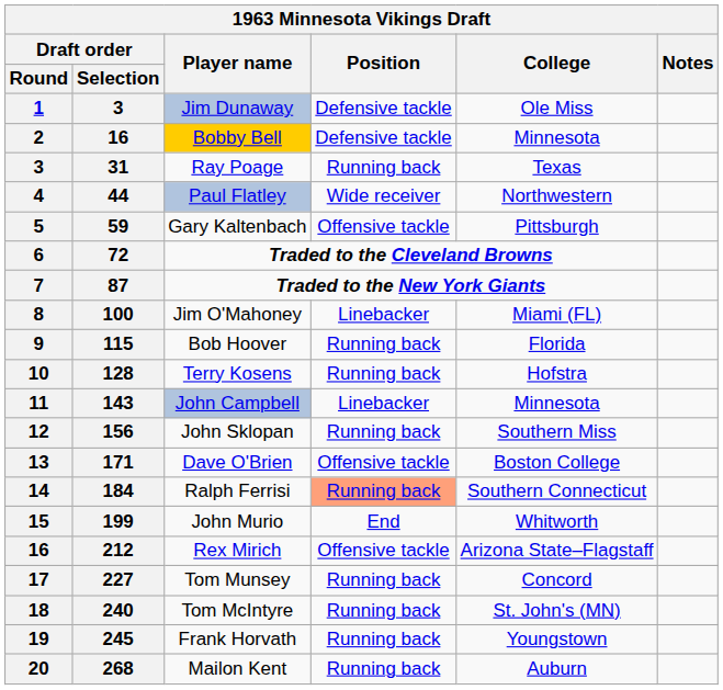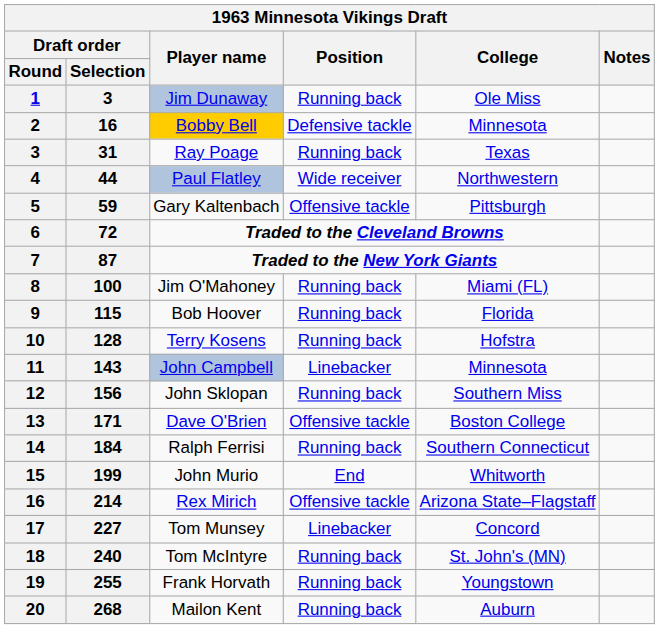Jim Dunaway | Position: Defensive tackle -> Running back
Jim O'Mahoney | Position: Linebacker -> Running back
Ralph Ferrisi | Position: lightsalmon background -> no background
Rex Mirich | Draft order / Selection: 212 -> 214
Tom Munsey | Position: Running back -> Linebacker
Frank Horvath | Draft order / Selection: 245 -> 255
